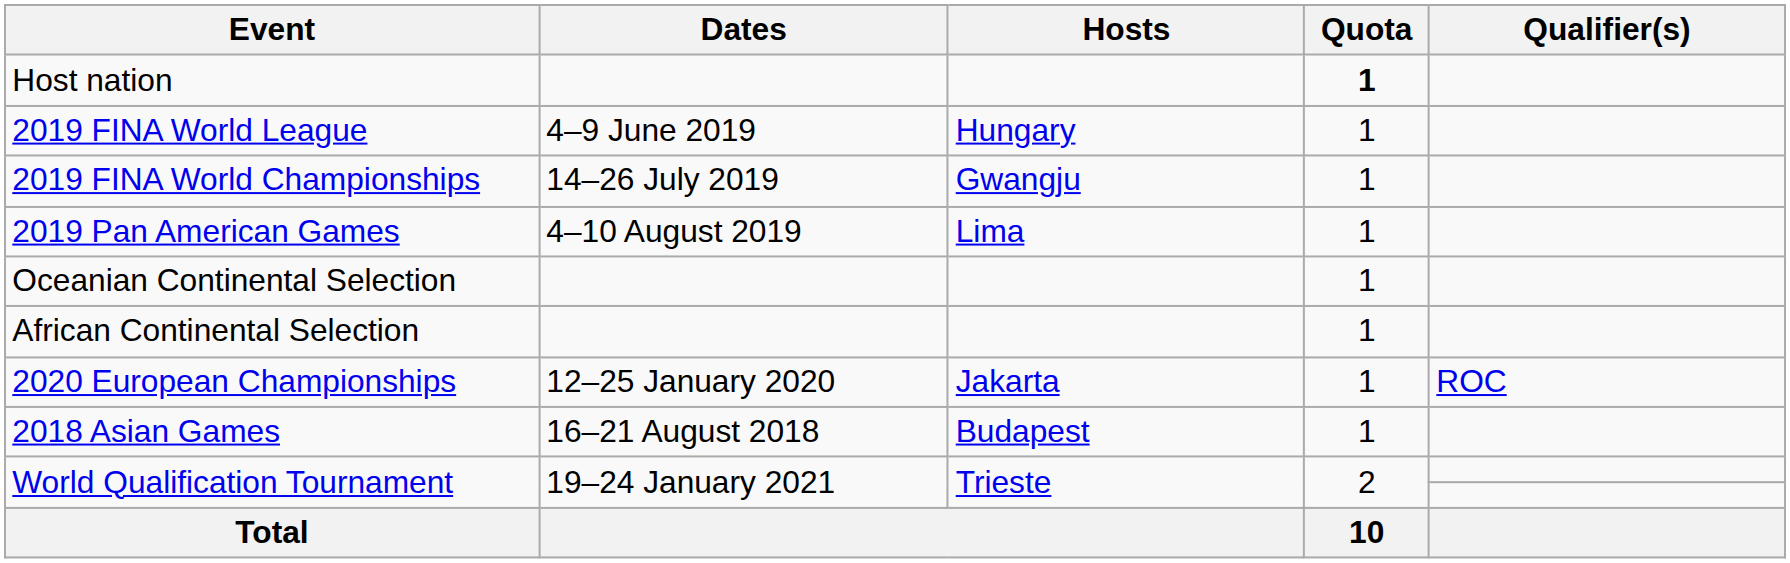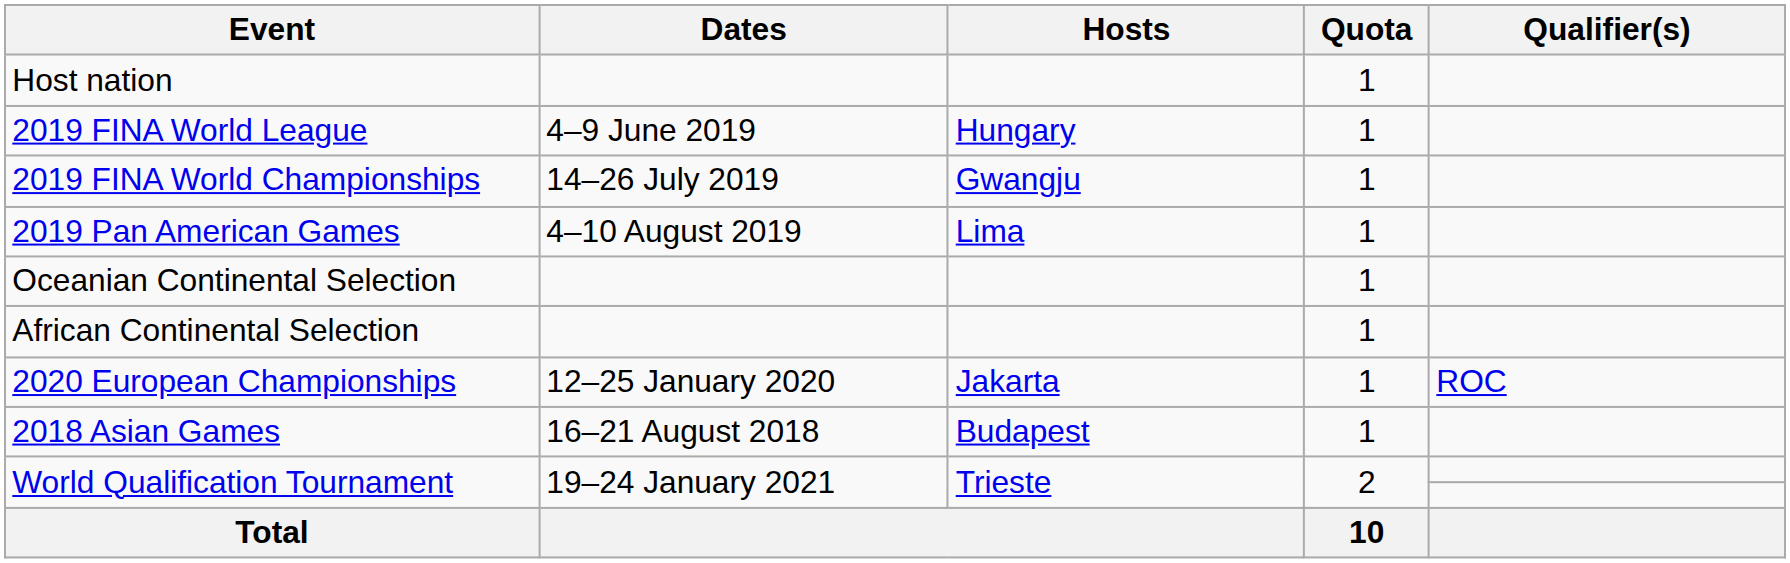Host nation | Quota: bold -> normal
